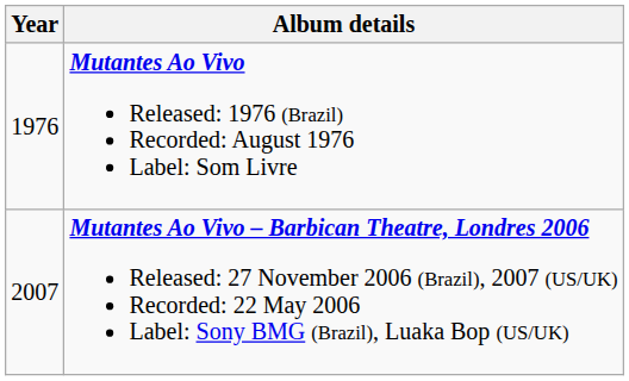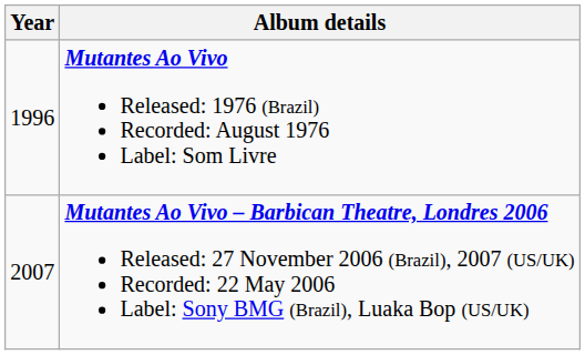row 2 | Year: 1976 -> 1996
